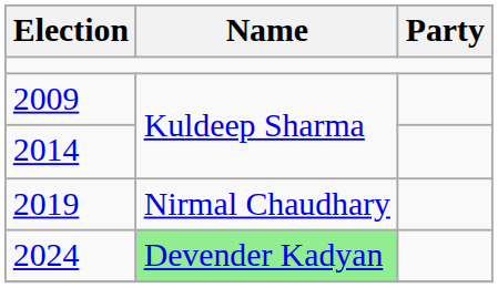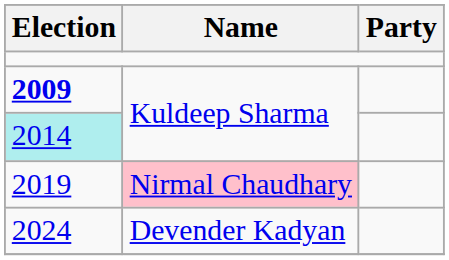2009 | Election: normal -> bold
2014 | Election: no background -> paleturquoise background
2019 | Name: no background -> pink background
2024 | Name: lightgreen background -> no background
